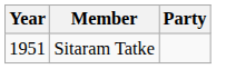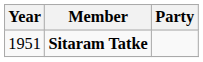Sitaram Tatke | Member: normal -> bold
